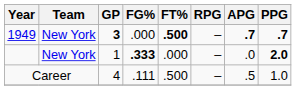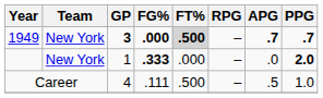1949 | FG%: normal -> bold
1949 | FT%: no background -> lightgrey background
